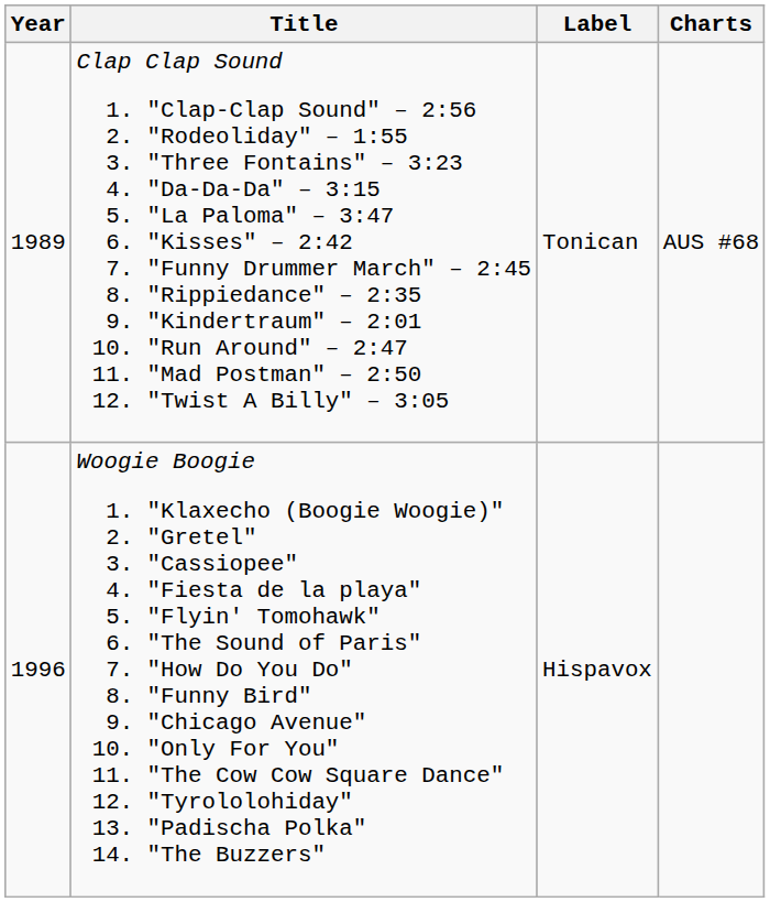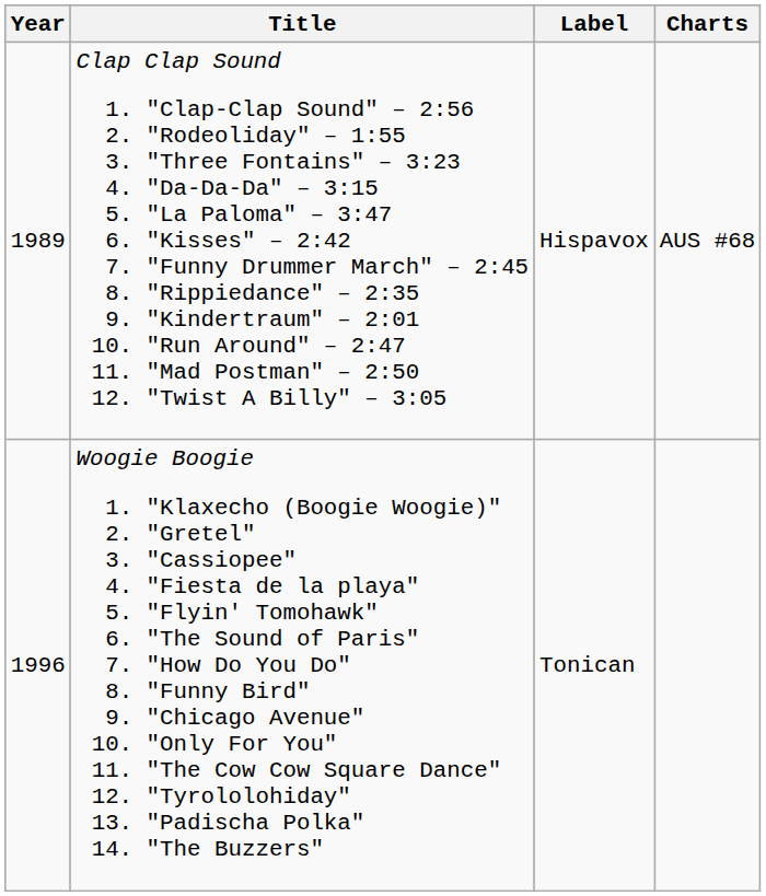row 2 | Label: Tonican -> Hispavox
row 3 | Label: Hispavox -> Tonican
